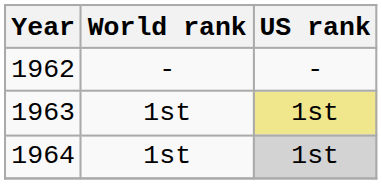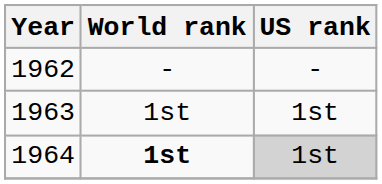1963 | US rank: khaki background -> no background
1964 | World rank: normal -> bold
